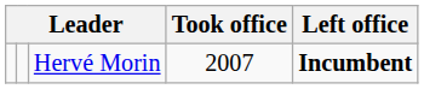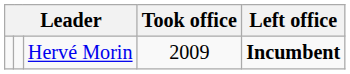Hervé Morin | Took office: 2007 -> 2009
